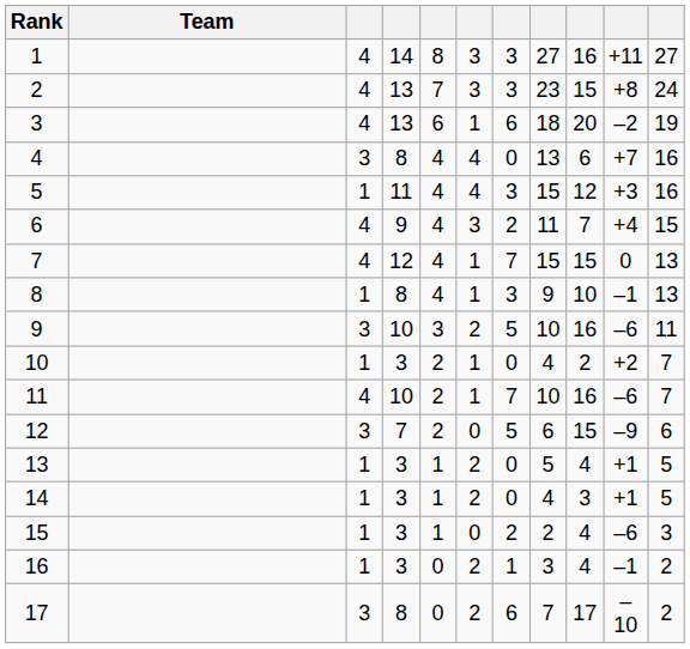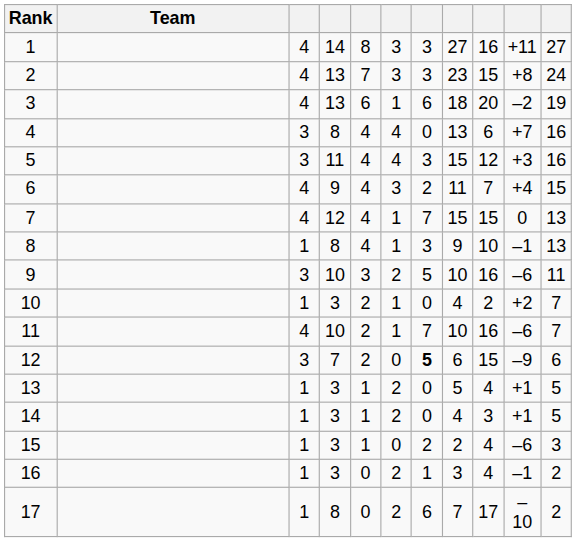row 6 | column 3: 1 -> 3
row 13 | column 7: normal -> bold
row 18 | column 3: 3 -> 1
